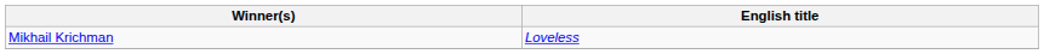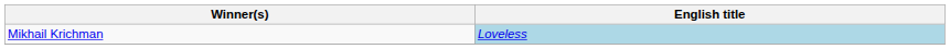Mikhail Krichman | English title: no background -> lightblue background
